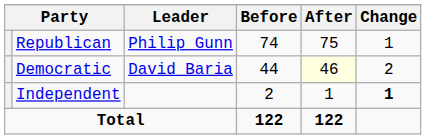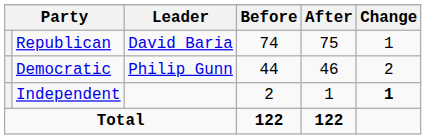Republican | Leader: Philip Gunn -> David Baria
Democratic | Leader: David Baria -> Philip Gunn
Democratic | After: lightyellow background -> no background
